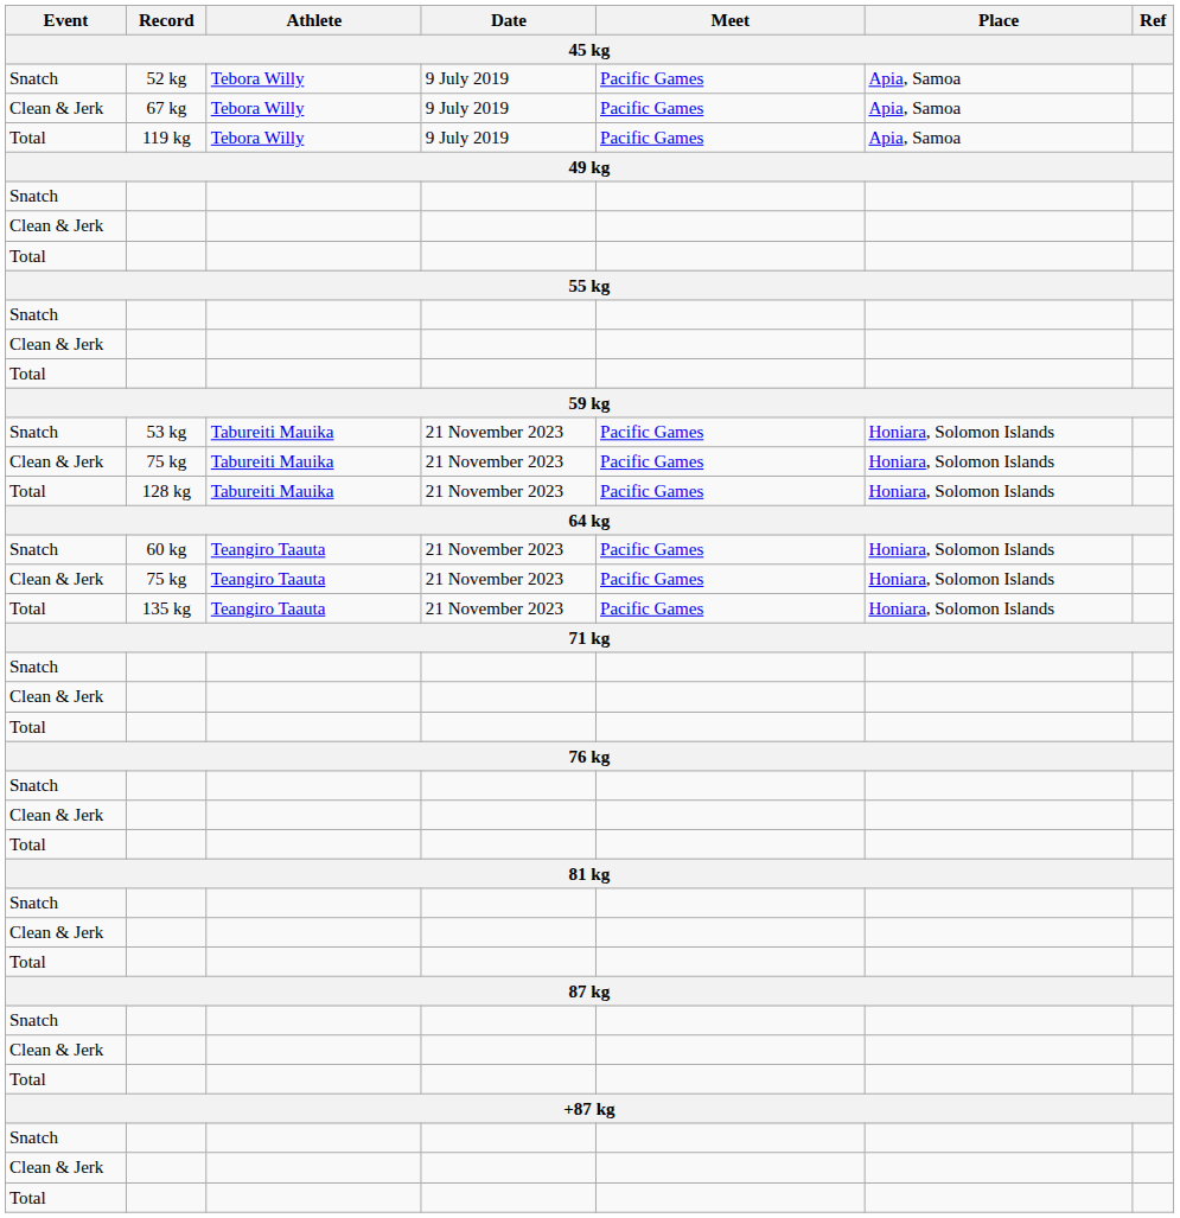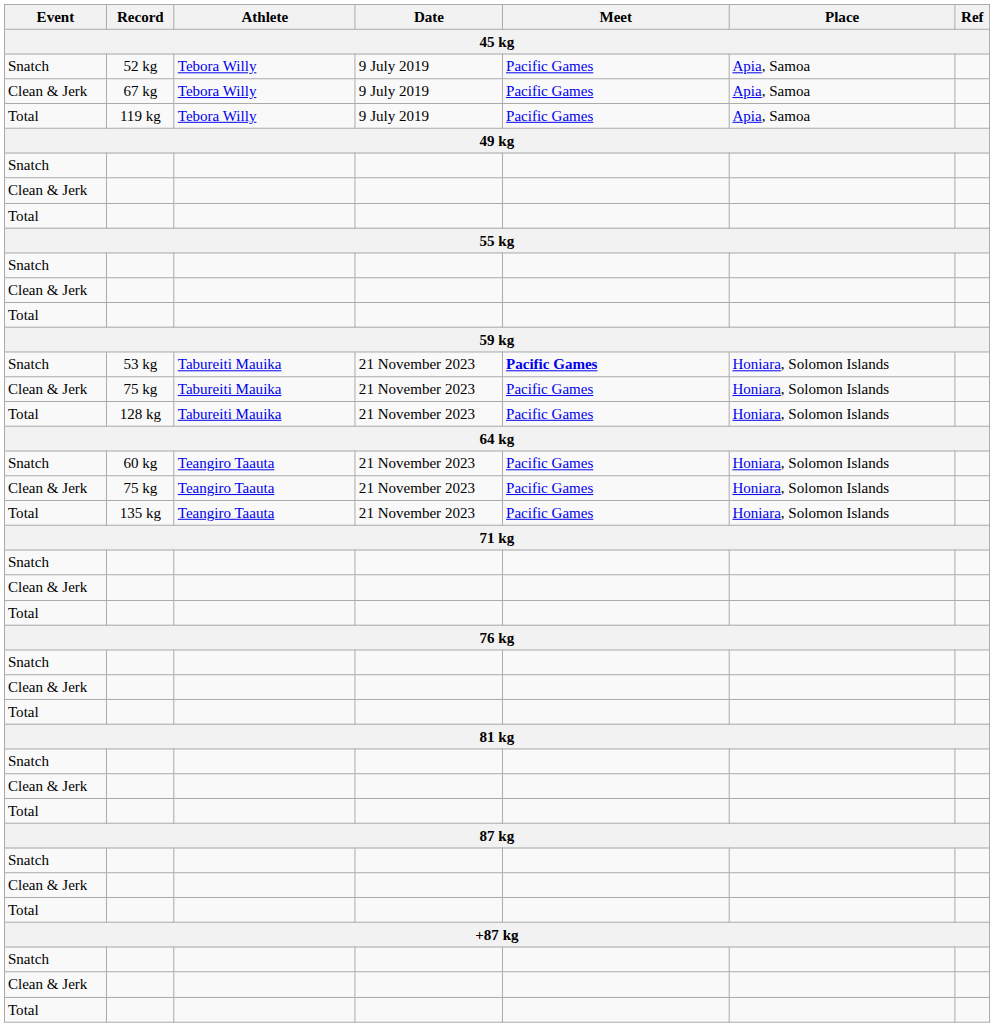53 kg | Meet: normal -> bold
